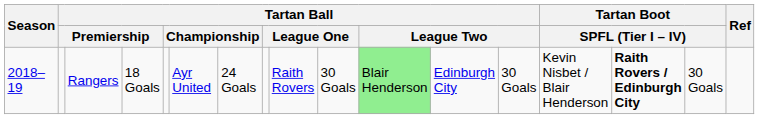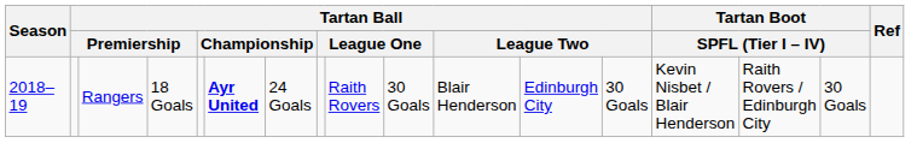Rangers | column 6: normal -> bold
Rangers | column 11: lightgreen background -> no background
Rangers | column 15: bold -> normal
